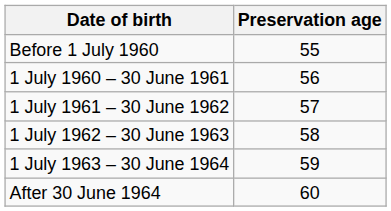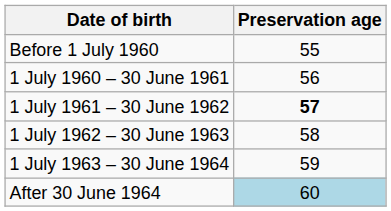1 July 1961 – 30 June 1962 | Preservation age: normal -> bold
After 30 June 1964 | Preservation age: no background -> lightblue background
